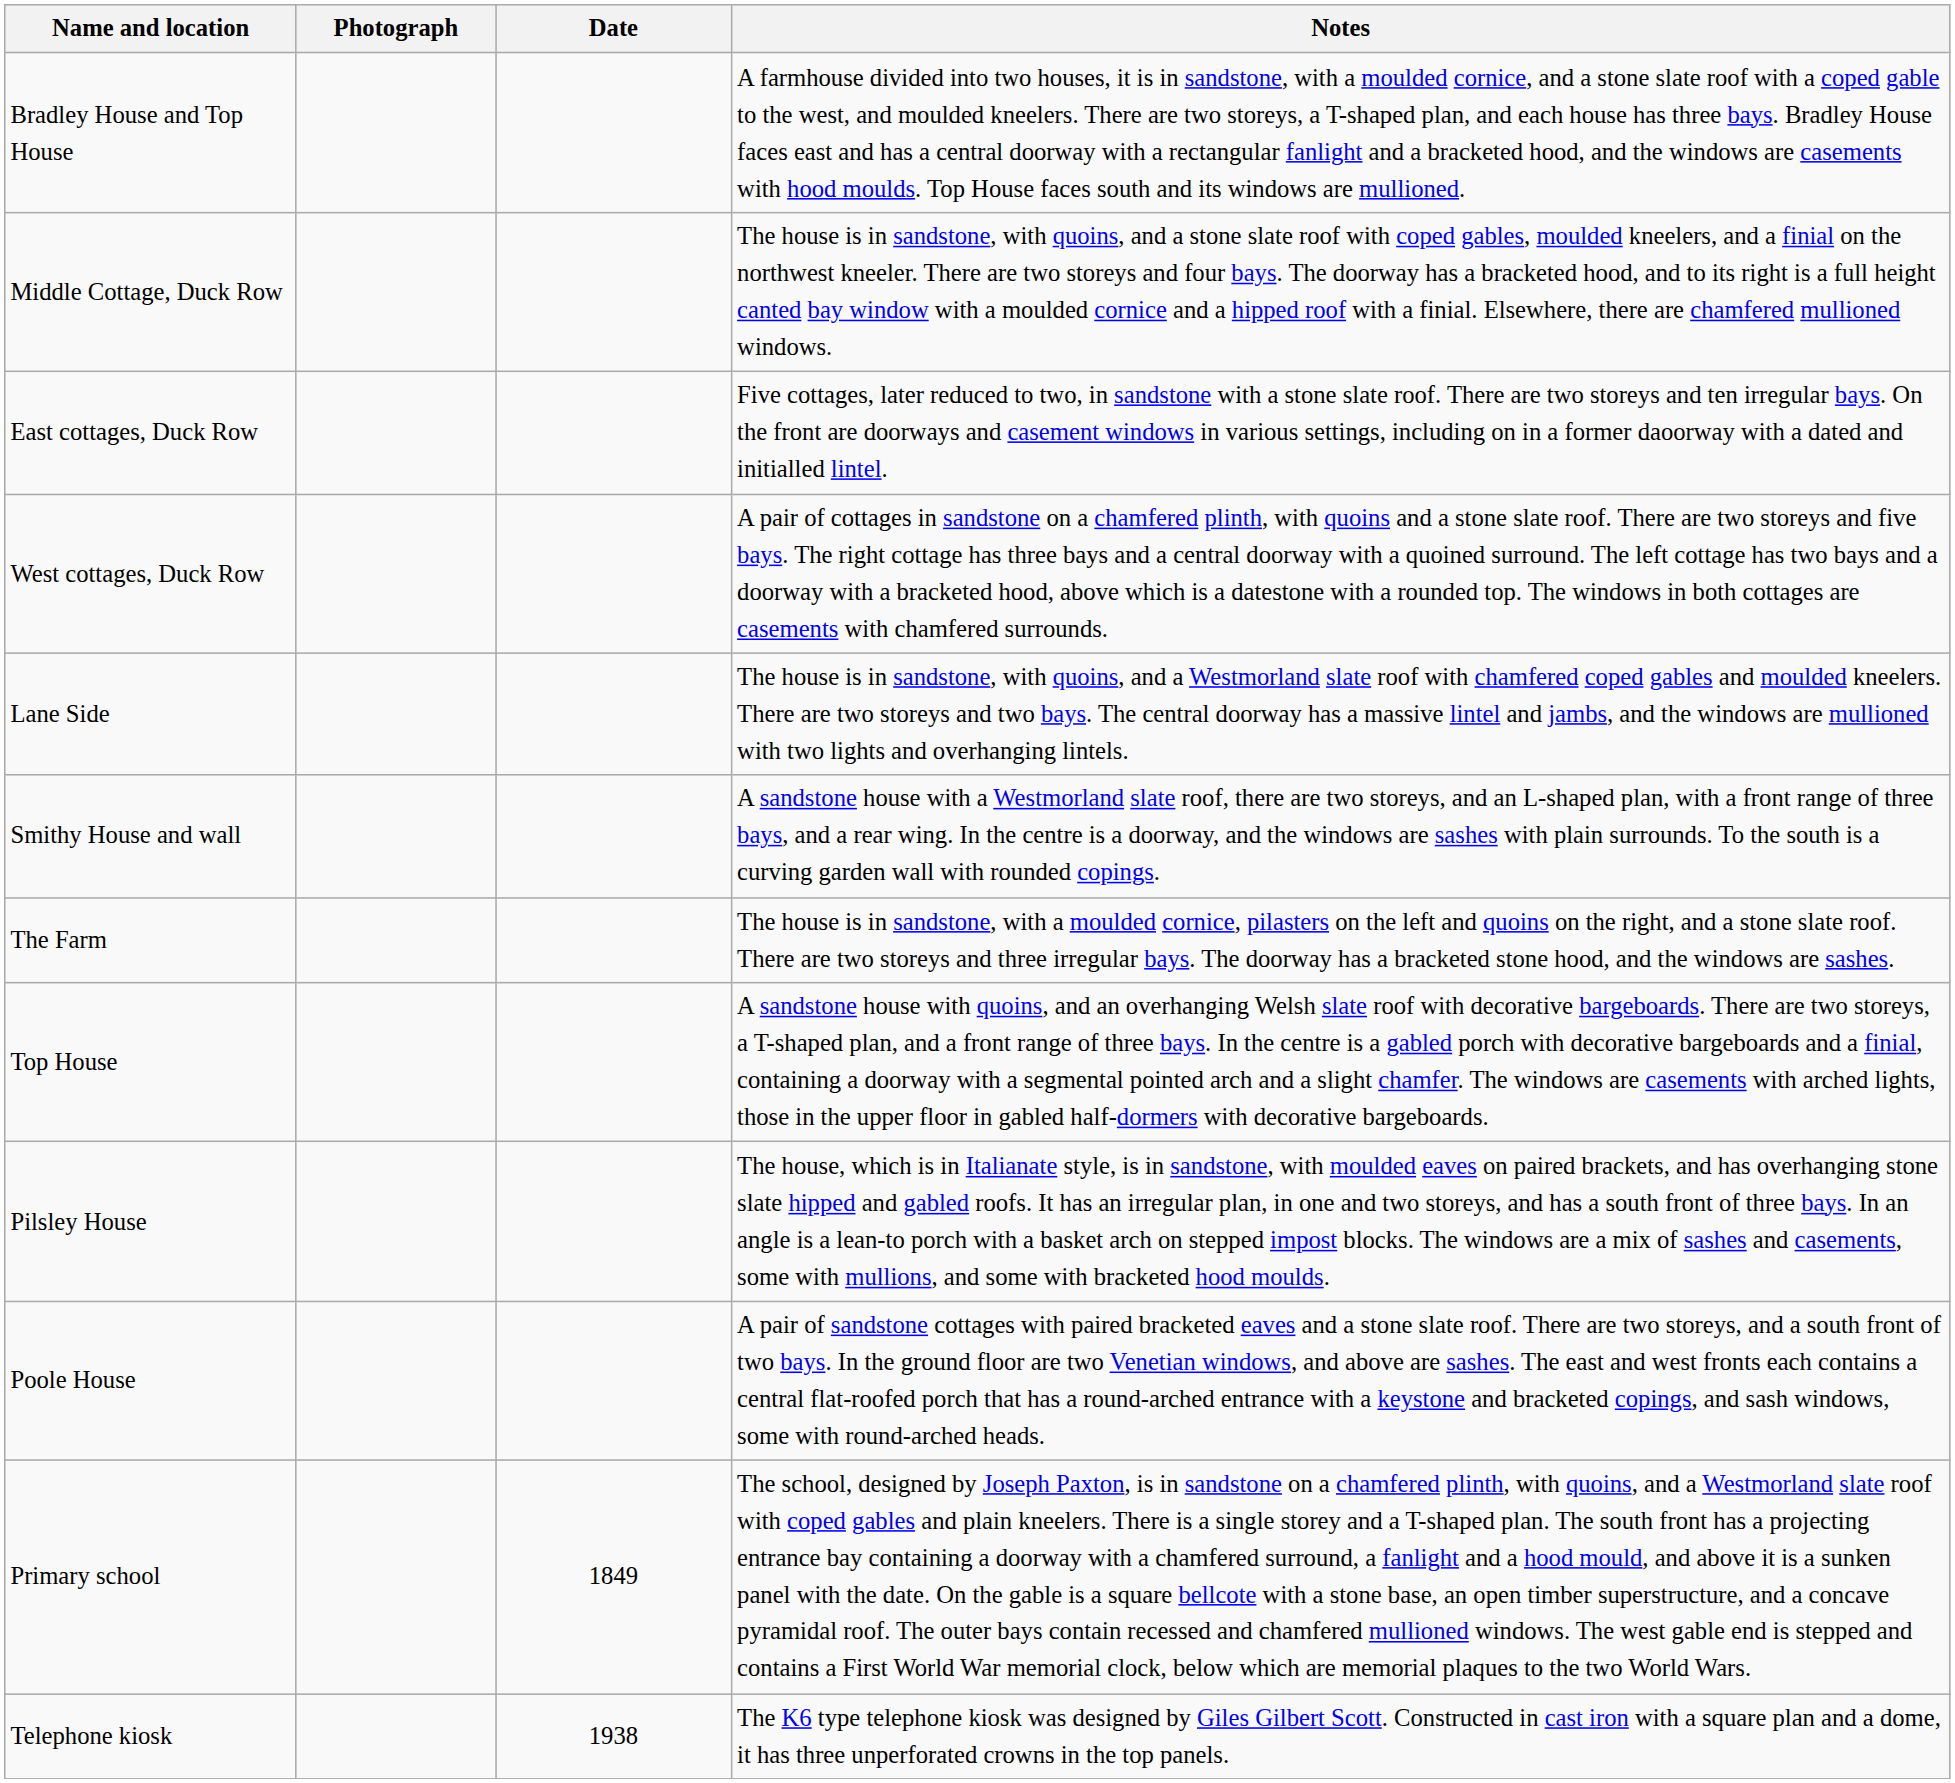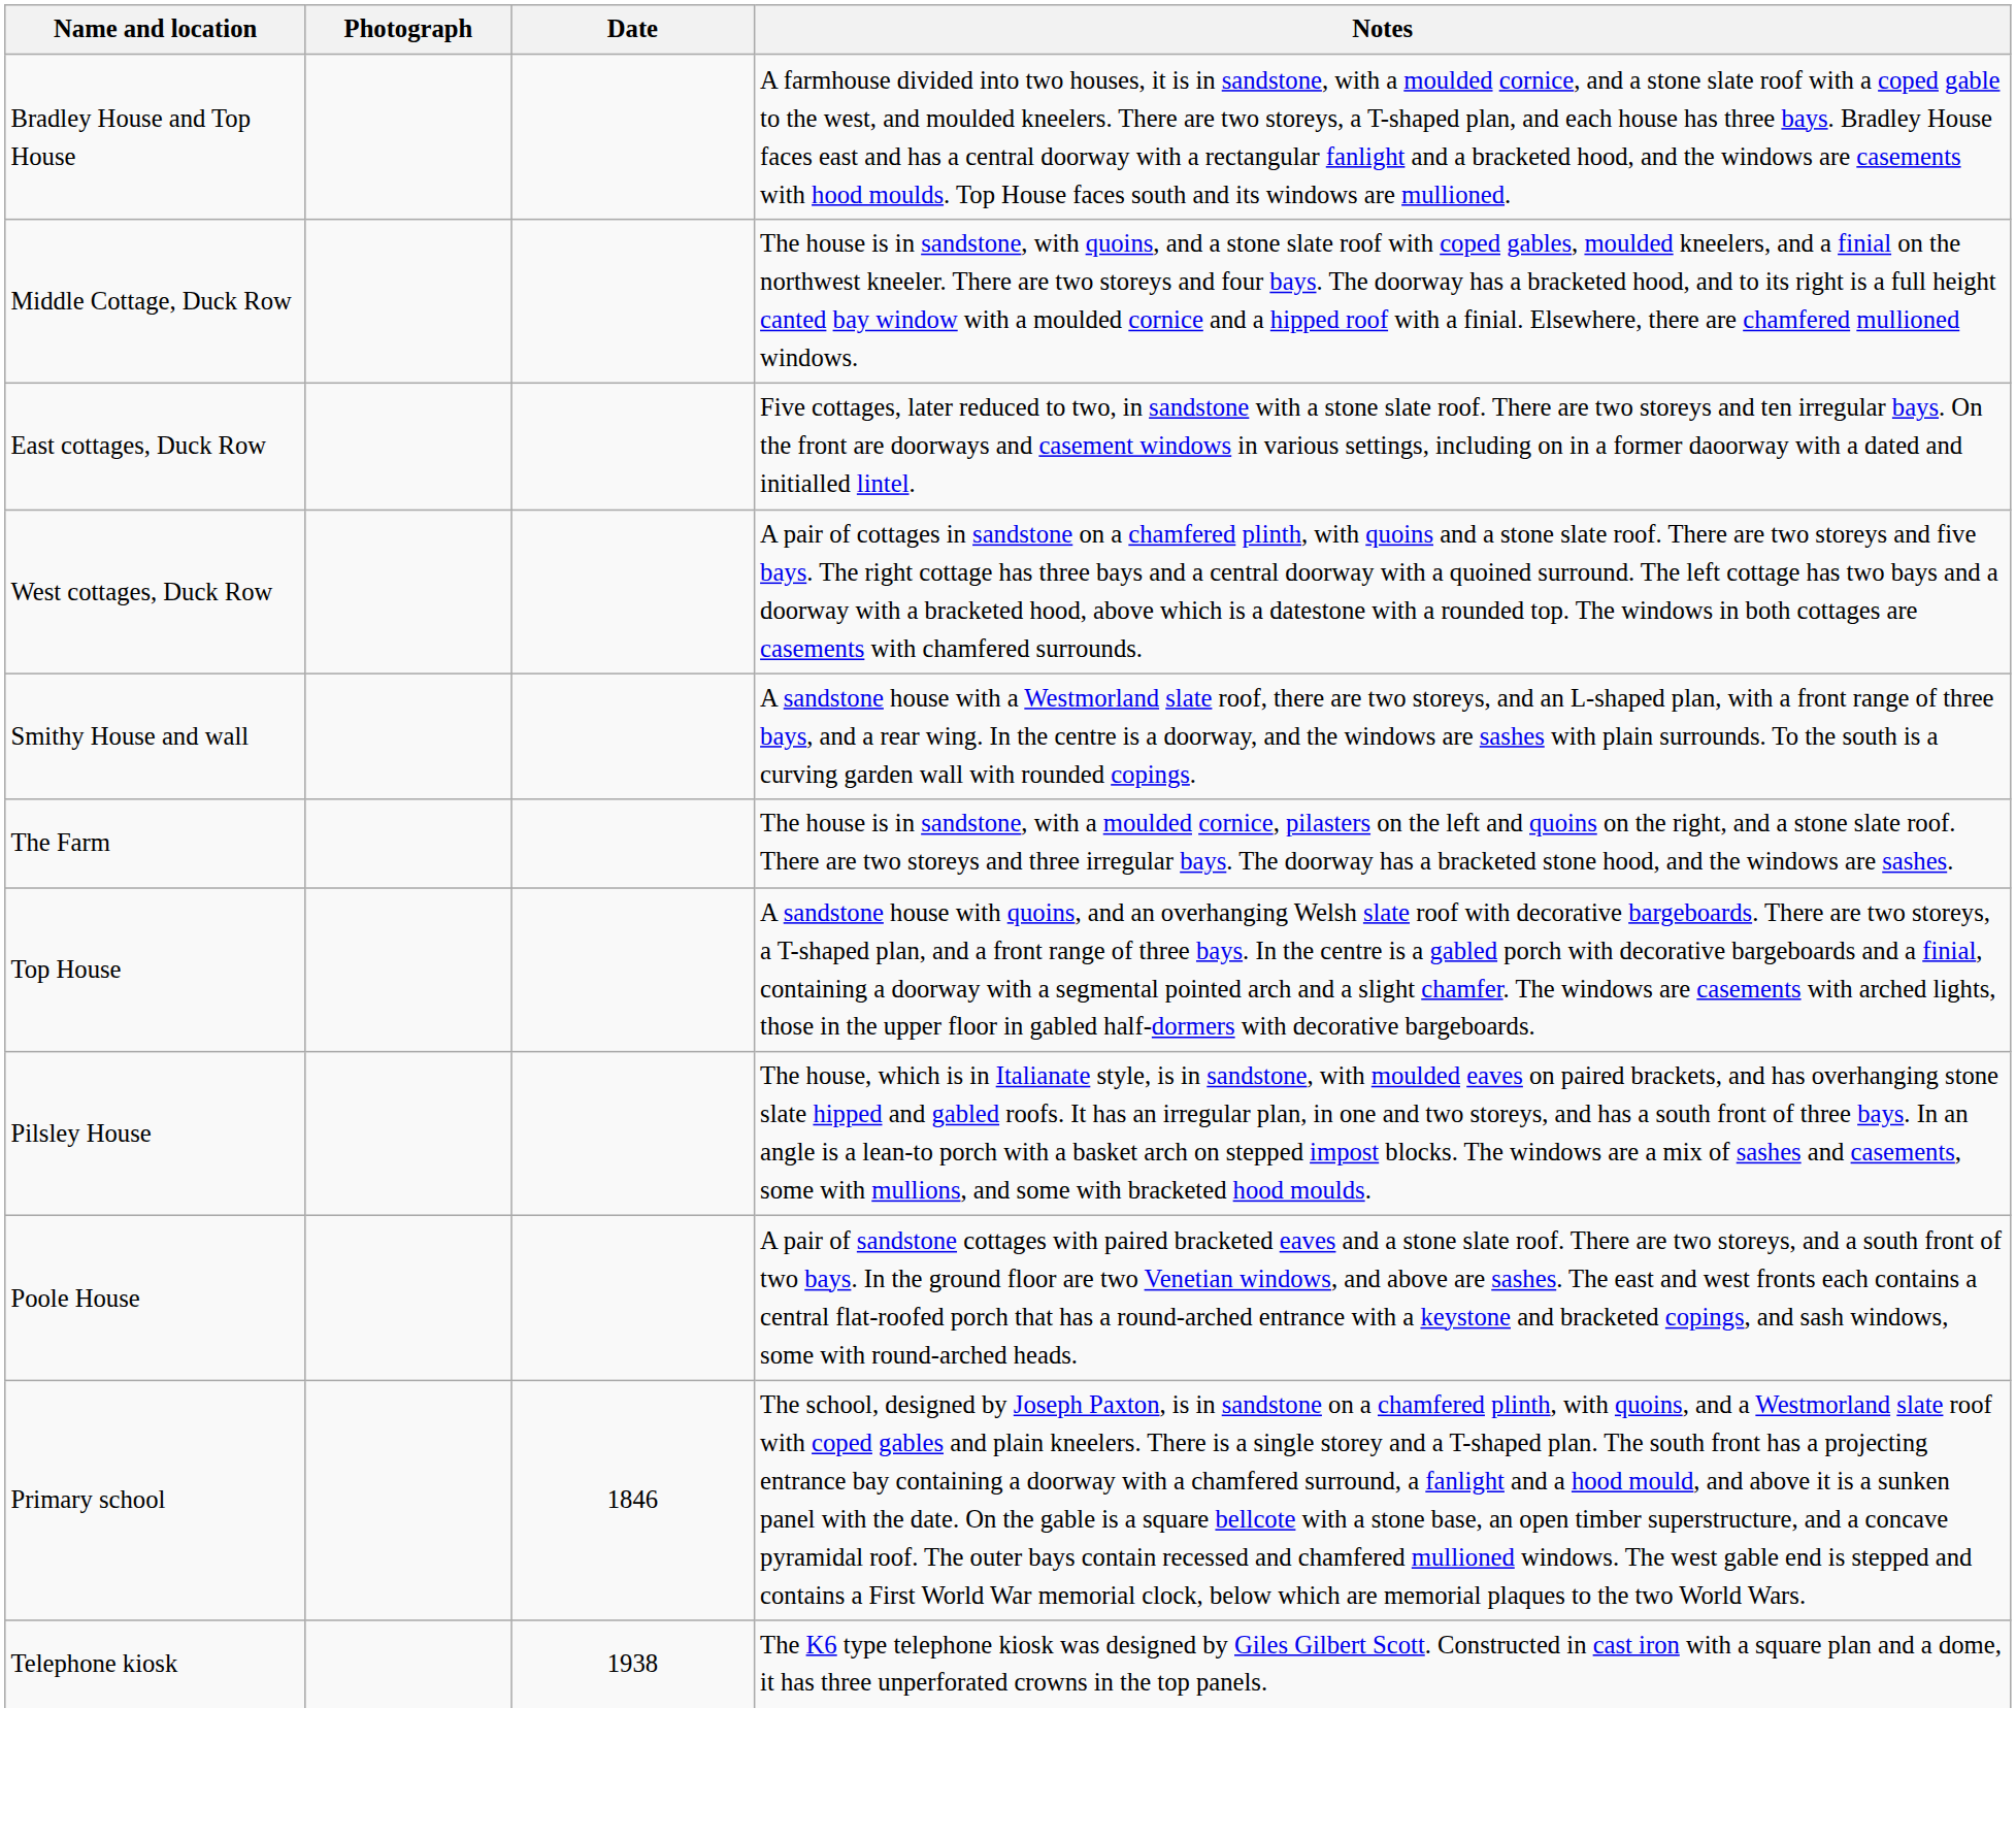- row: Lane Side | The house is in sandstone, with quoins, and a Westmorland slate roof with chamfered coped gables and moulded kneelers. There are two storeys and two bays. The central doorway has a massive lintel and jambs, and the windows are mullioned with two lights and overhanging lintels.
Primary school | Date: 1849 -> 1846
